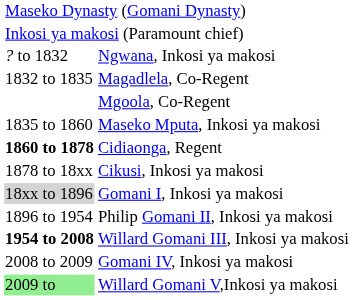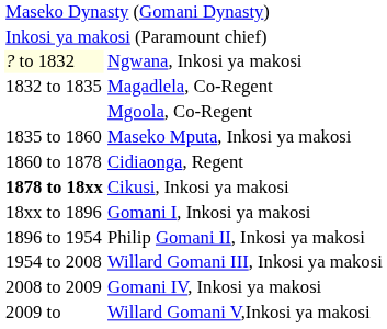Ngwana, Inkosi ya makosi | column 1: no background -> lightyellow background
Cidiaonga, Regent | column 1: bold -> normal
Cikusi, Inkosi ya makosi | column 1: normal -> bold
Gomani I, Inkosi ya makosi | column 1: lightgrey background -> no background
Willard Gomani III, Inkosi ya makosi | column 1: bold -> normal
Willard Gomani V,Inkosi ya makosi | column 1: lightgreen background -> no background
